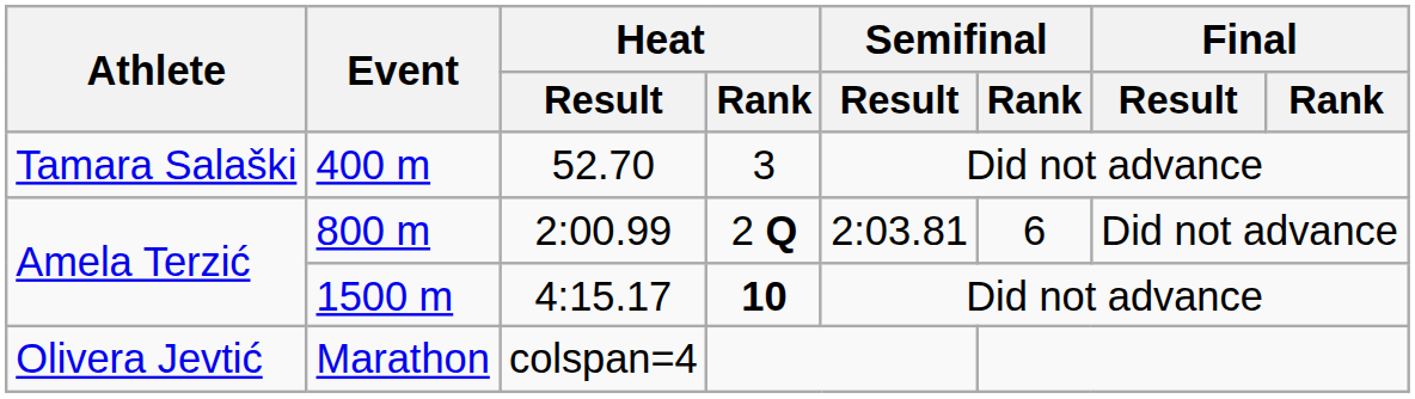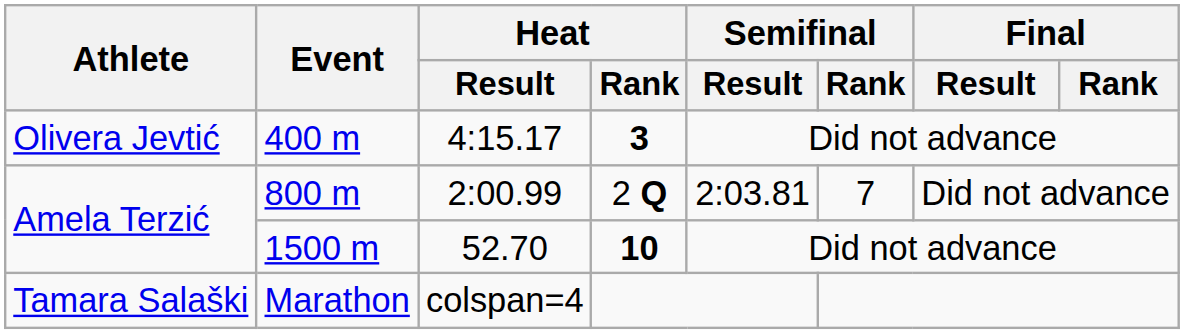400 m | Athlete: Tamara Salaški -> Olivera Jevtić
400 m | Heat / Result: 52.70 -> 4:15.17
400 m | Heat / Rank: normal -> bold
800 m | Semifinal / Rank: 6 -> 7
1500 m | Heat / Result: 4:15.17 -> 52.70
Marathon | Athlete: Olivera Jevtić -> Tamara Salaški
